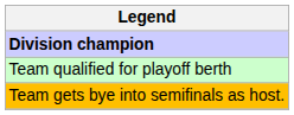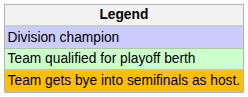row 2 | column 1: bold -> normal
